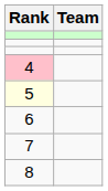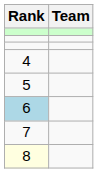row 5 | Rank: pink background -> no background
row 6 | Rank: lightyellow background -> no background
row 7 | Rank: no background -> lightblue background
row 9 | Rank: no background -> lightyellow background
